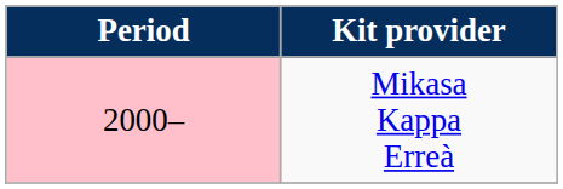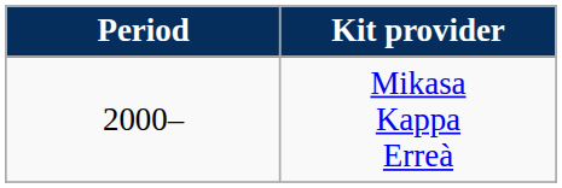Mikasa Kappa Erreà | Period: pink background -> no background
